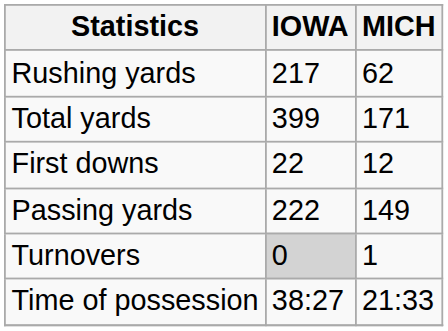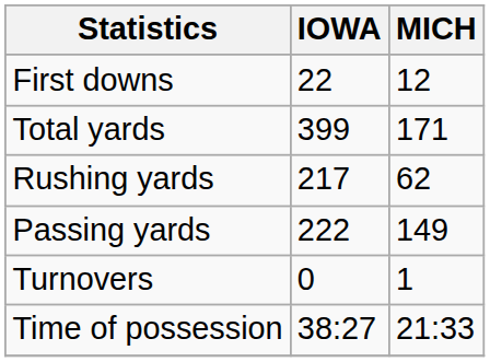rows swapped: First downs <-> Rushing yards
Turnovers | IOWA: lightgrey background -> no background
